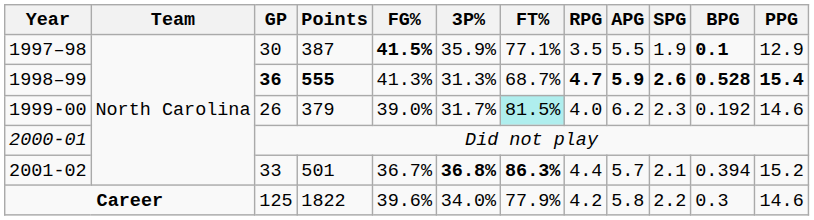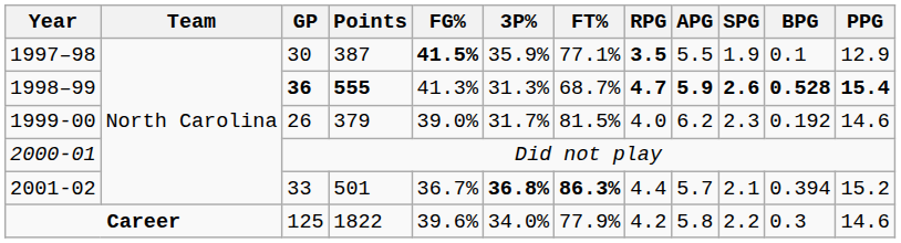1997–98 | RPG: normal -> bold
1997–98 | BPG: bold -> normal
1999-00 | FT%: paleturquoise background -> no background
